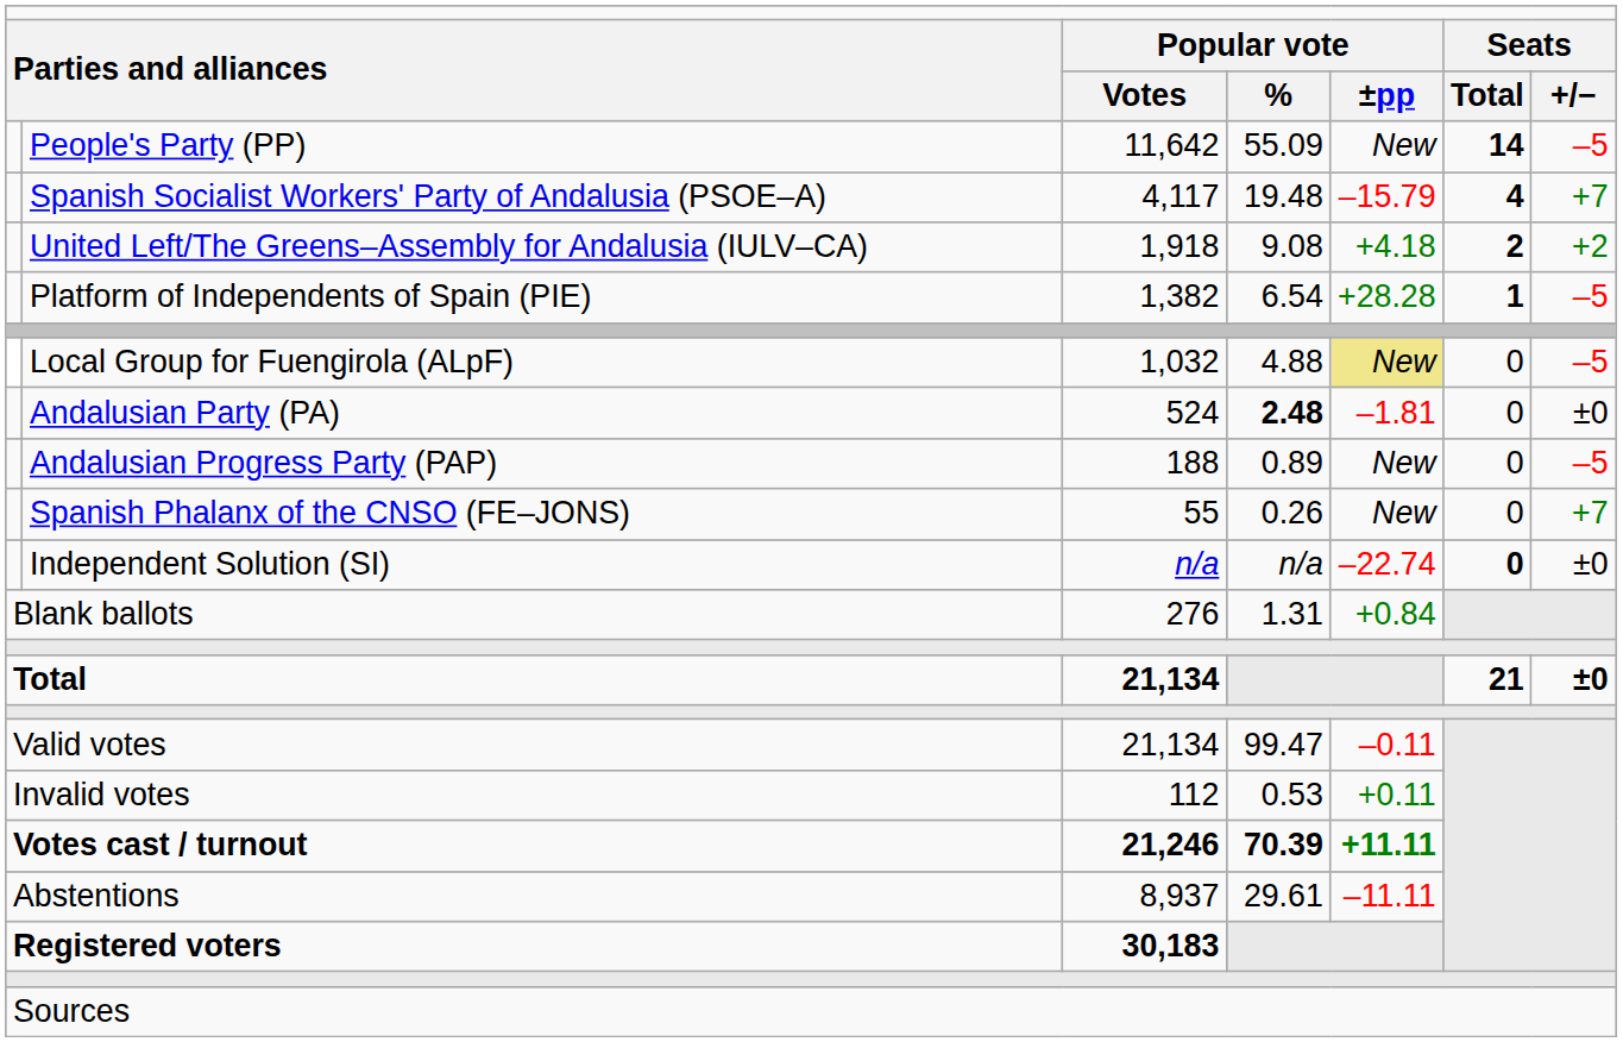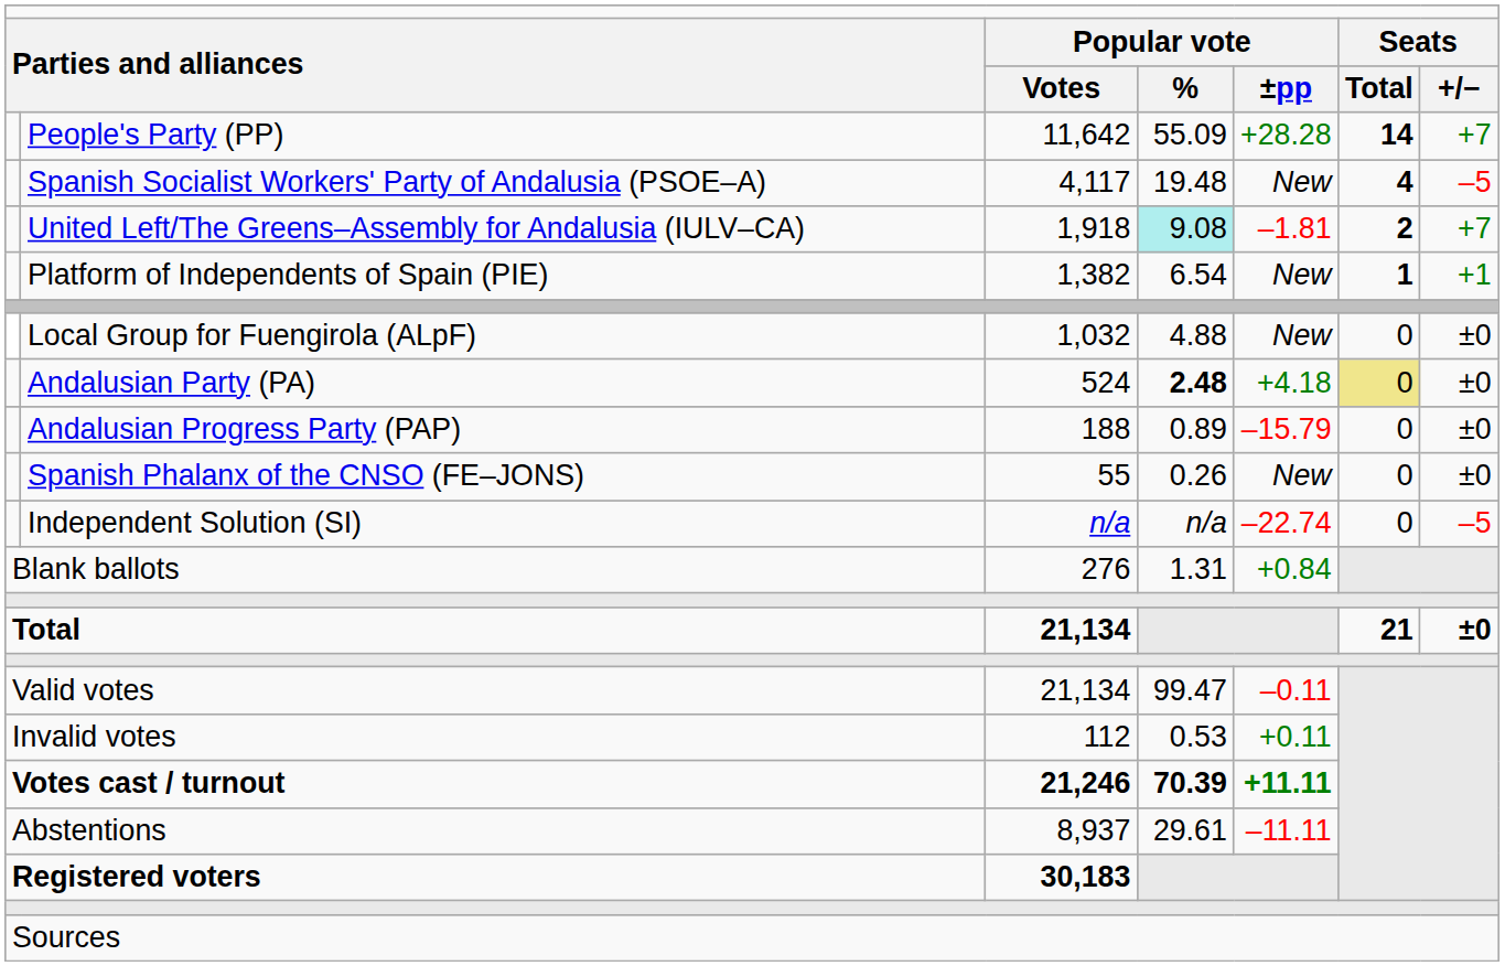People's Party (PP) | column 5: New -> +28.28
People's Party (PP) | column 7: –5 -> +7
Spanish Socialist Workers' Party of Andalusia (PSOE–A) | column 5: –15.79 -> New
Spanish Socialist Workers' Party of Andalusia (PSOE–A) | column 7: +7 -> –5
United Left/The Greens–Assembly for Andalusia (IULV–CA) | column 4: no background -> paleturquoise background
United Left/The Greens–Assembly for Andalusia (IULV–CA) | column 5: +4.18 -> –1.81
United Left/The Greens–Assembly for Andalusia (IULV–CA) | column 7: +2 -> +7
Platform of Independents of Spain (PIE) | column 5: +28.28 -> New
Platform of Independents of Spain (PIE) | column 7: –5 -> +1
Local Group for Fuengirola (ALpF) | column 5: khaki background -> no background
Local Group for Fuengirola (ALpF) | column 7: –5 -> ±0
Andalusian Party (PA) | column 5: –1.81 -> +4.18
Andalusian Party (PA) | column 6: no background -> khaki background
Andalusian Progress Party (PAP) | column 5: New -> –15.79
Andalusian Progress Party (PAP) | column 7: –5 -> ±0
Spanish Phalanx of the CNSO (FE–JONS) | column 7: +7 -> ±0
Independent Solution (SI) | column 6: bold -> normal
Independent Solution (SI) | column 7: ±0 -> –5
